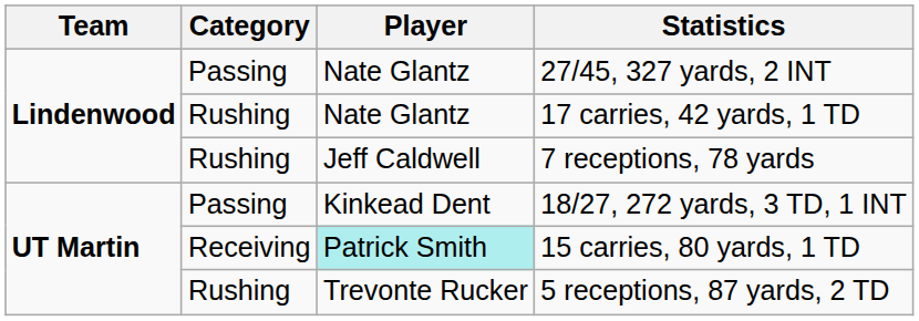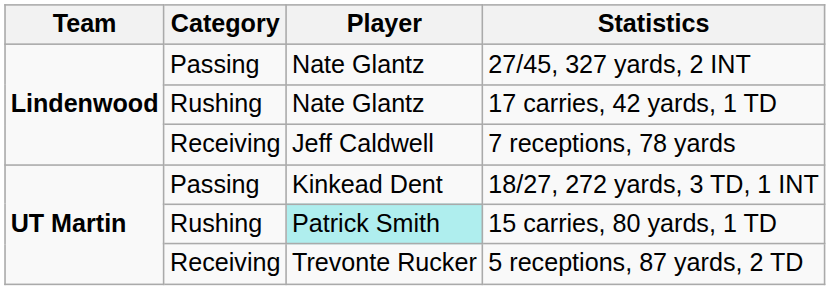7 receptions, 78 yards | Category: Rushing -> Receiving
15 carries, 80 yards, 1 TD | Category: Receiving -> Rushing
5 receptions, 87 yards, 2 TD | Category: Rushing -> Receiving
